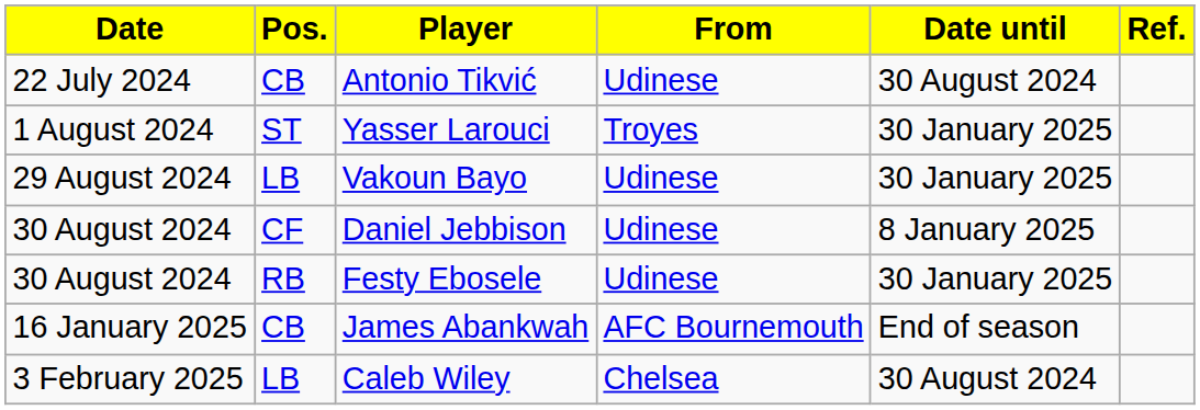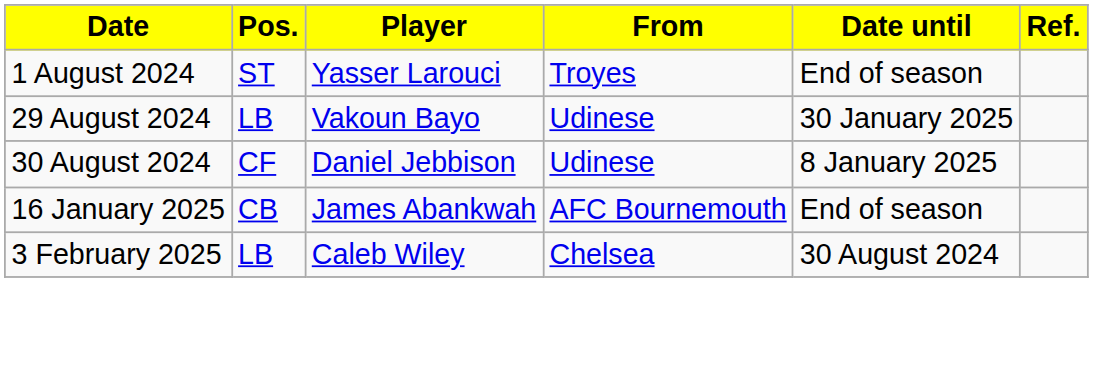- row: 22 July 2024 | CB | Antonio Tikvić | Udinese | 30 August 2024
Yasser Larouci | Date until: 30 January 2025 -> End of season
- row: 30 August 2024 | RB | Festy Ebosele | Udinese | 30 January 2025
